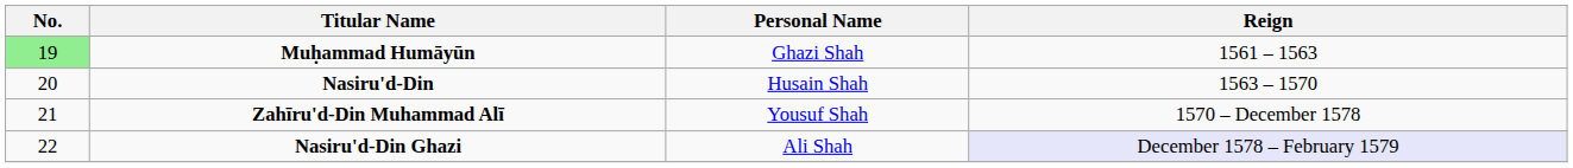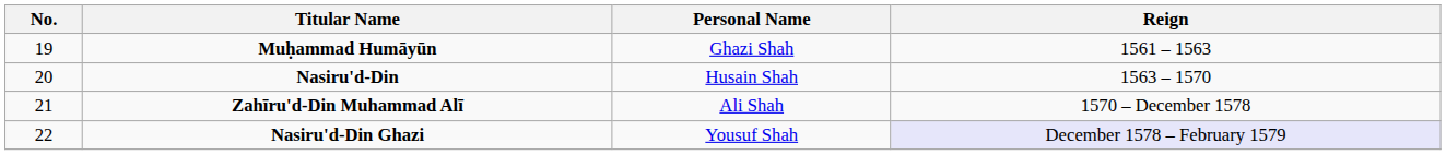Muḥammad Humāyūn | No.: lightgreen background -> no background
Zahīru'd-Din Muhammad Alī | Personal Name: Yousuf Shah -> Ali Shah
Nasiru'd-Din Ghazi | Personal Name: Ali Shah -> Yousuf Shah
